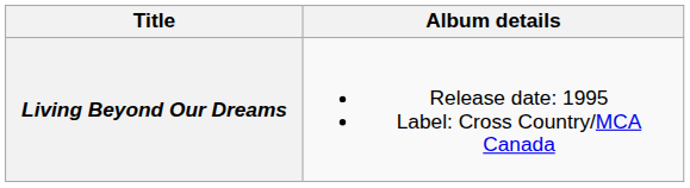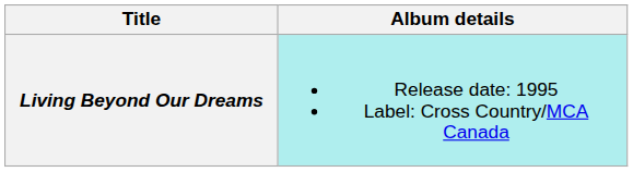Living Beyond Our Dreams | Album details: no background -> paleturquoise background
